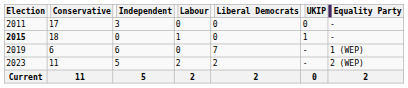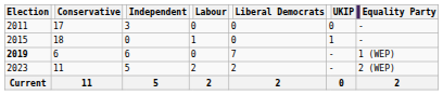2015 | Election: bold -> normal
2019 | Election: normal -> bold
